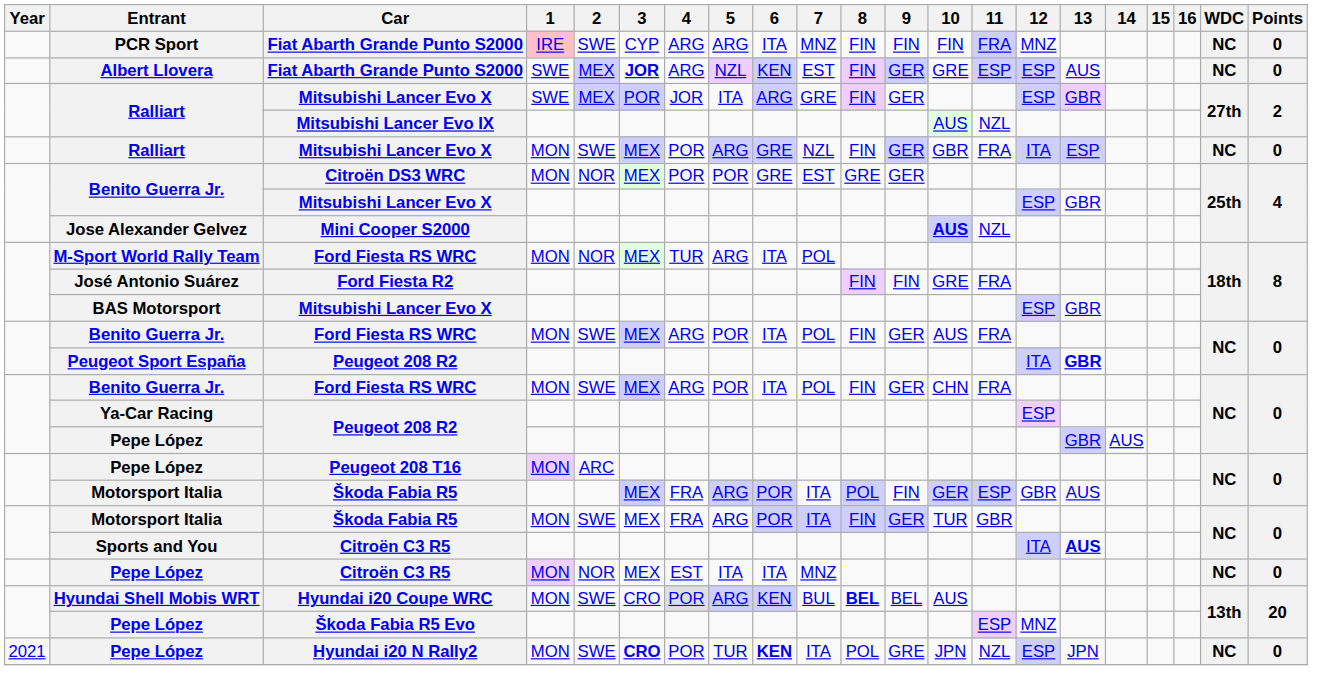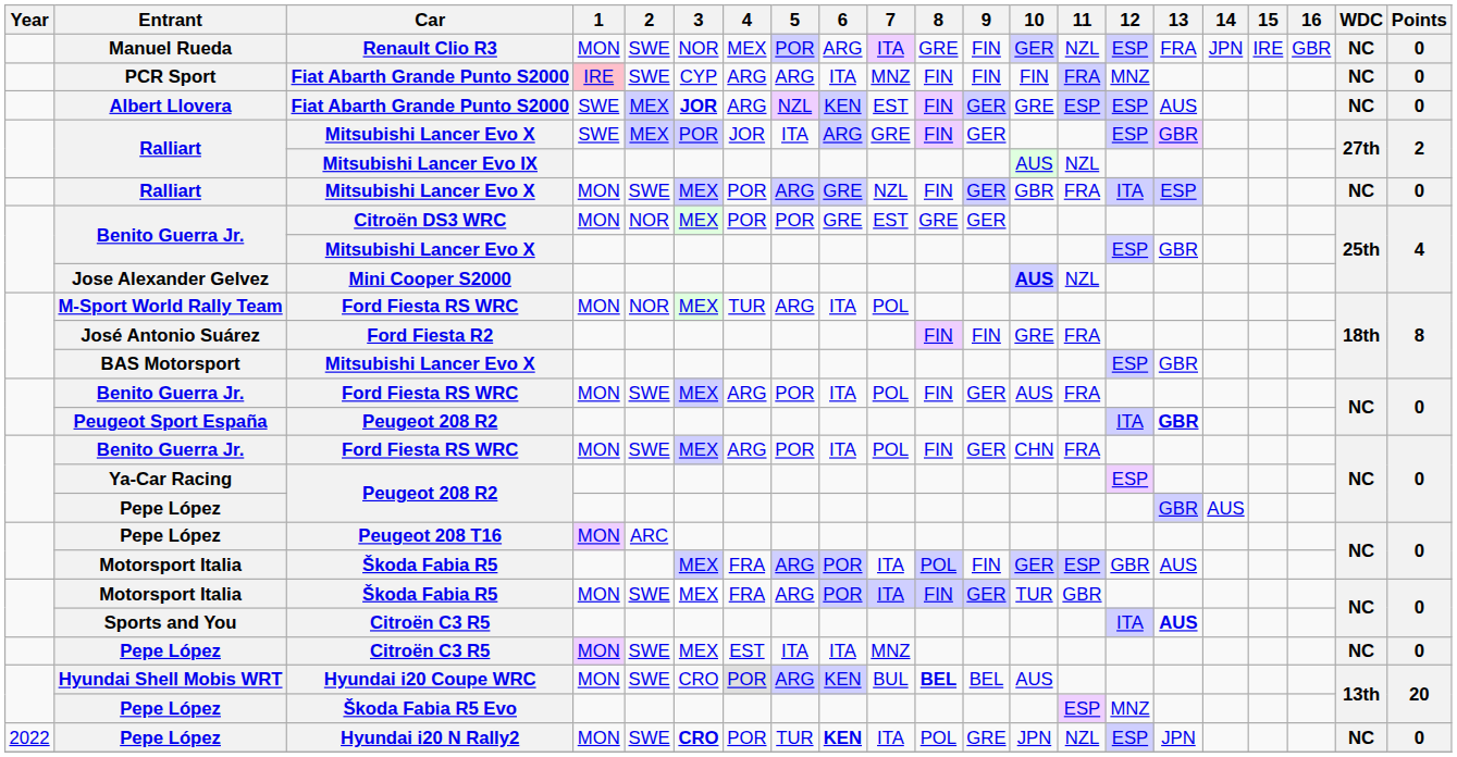+ row: Manuel Rueda | Renault Clio R3 | MON | SWE | NOR | MEX | POR | ARG | ITA | GRE | FIN | GER | NZL | ESP | FRA | JPN | IRE | GBR | NC | 0
Pepe López / Citroën C3 R5 | 2: NOR -> SWE
Pepe López / Hyundai i20 N Rally2 | Year: 2021 -> 2022
